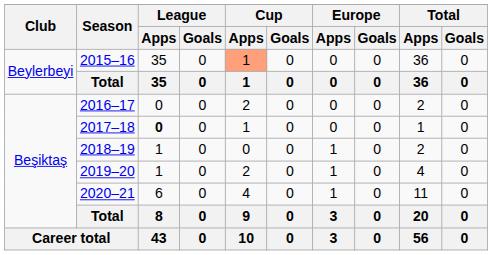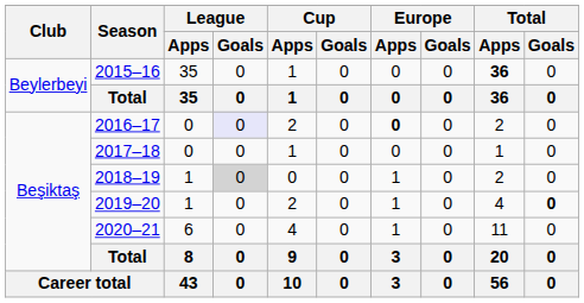2015–16 | Cup / Apps: lightsalmon background -> no background
2015–16 | Total / Apps: normal -> bold
2016–17 | League / Goals: no background -> lavender background
2016–17 | Europe / Apps: normal -> bold
2017–18 | League / Apps: bold -> normal
2018–19 | League / Goals: no background -> lightgrey background
2019–20 | Total / Goals: normal -> bold
